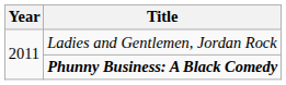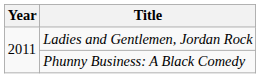Phunny Business: A Black Comedy | Title: bold -> normal
